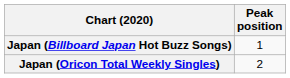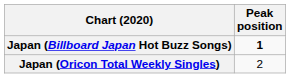Japan (Billboard Japan Hot Buzz Songs) | Peak position: normal -> bold
